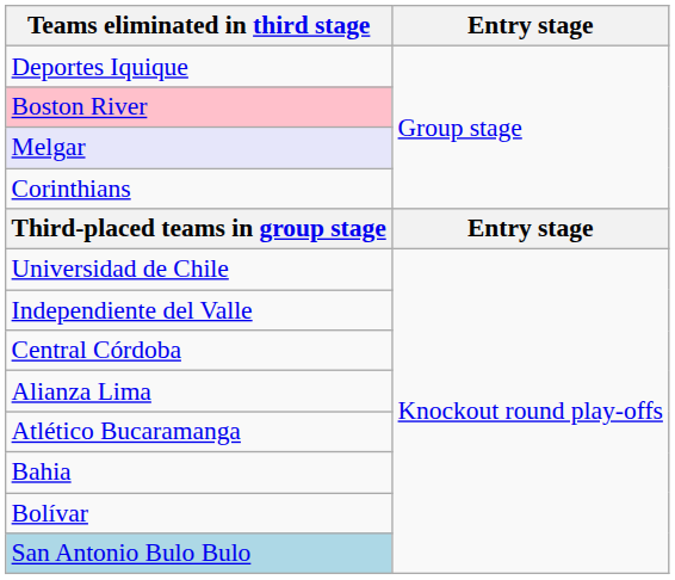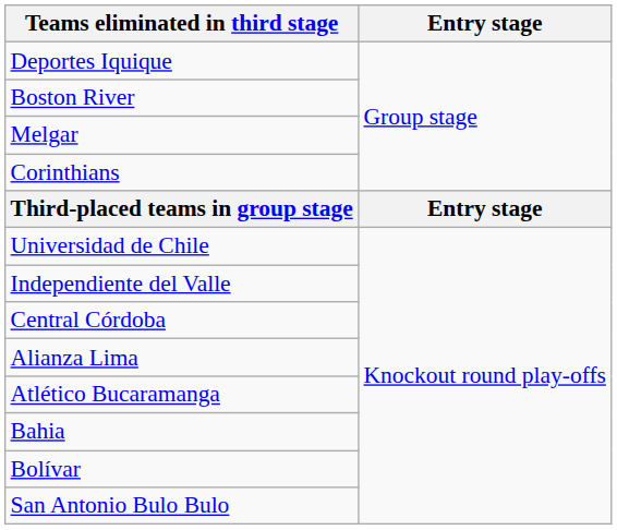Boston River | Teams eliminated in third stage: pink background -> no background
Melgar | Teams eliminated in third stage: lavender background -> no background
San Antonio Bulo Bulo | Teams eliminated in third stage: lightblue background -> no background
